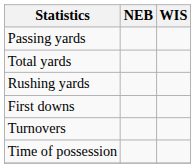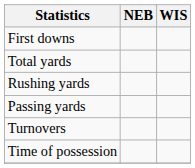rows swapped: First downs <-> Passing yards
